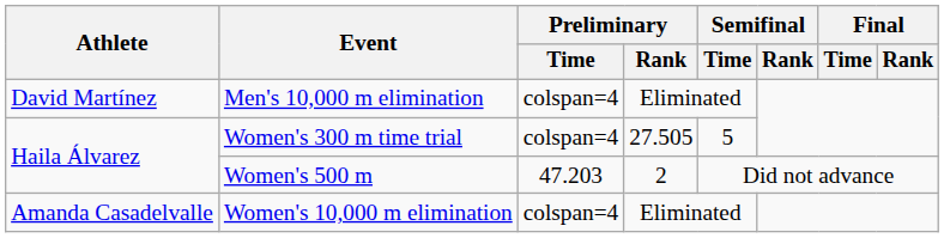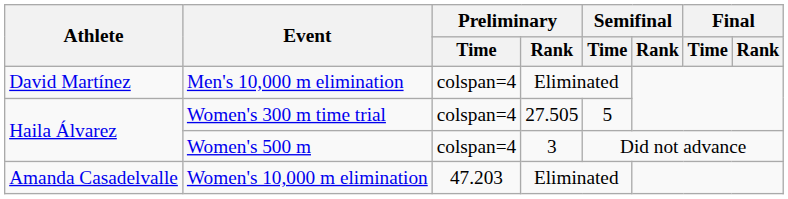Women's 500 m | Preliminary / Time: 47.203 -> colspan=4
Women's 500 m | Preliminary / Rank: 2 -> 3
Women's 10,000 m elimination | Preliminary / Time: colspan=4 -> 47.203
